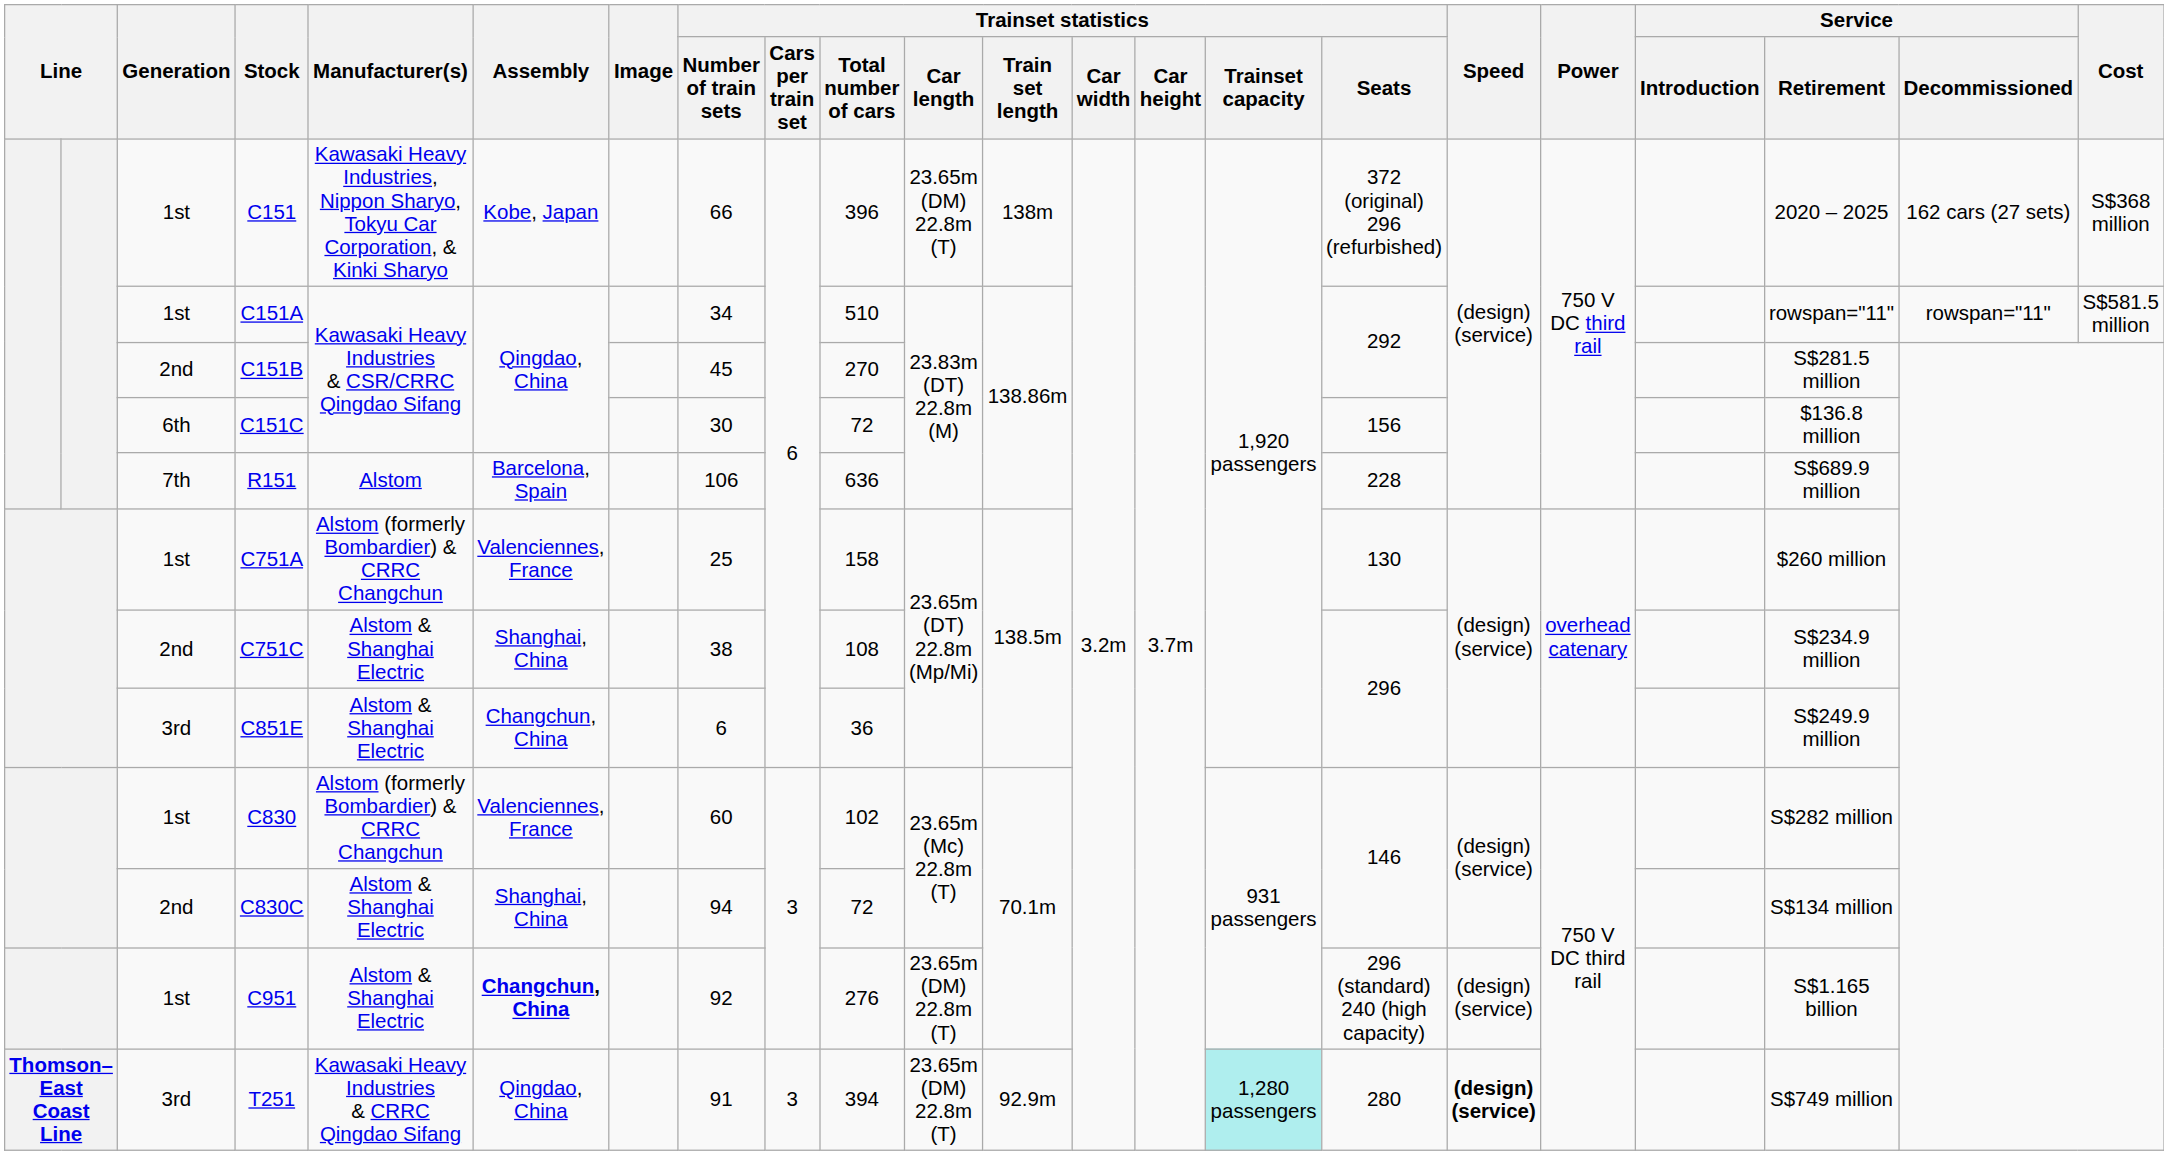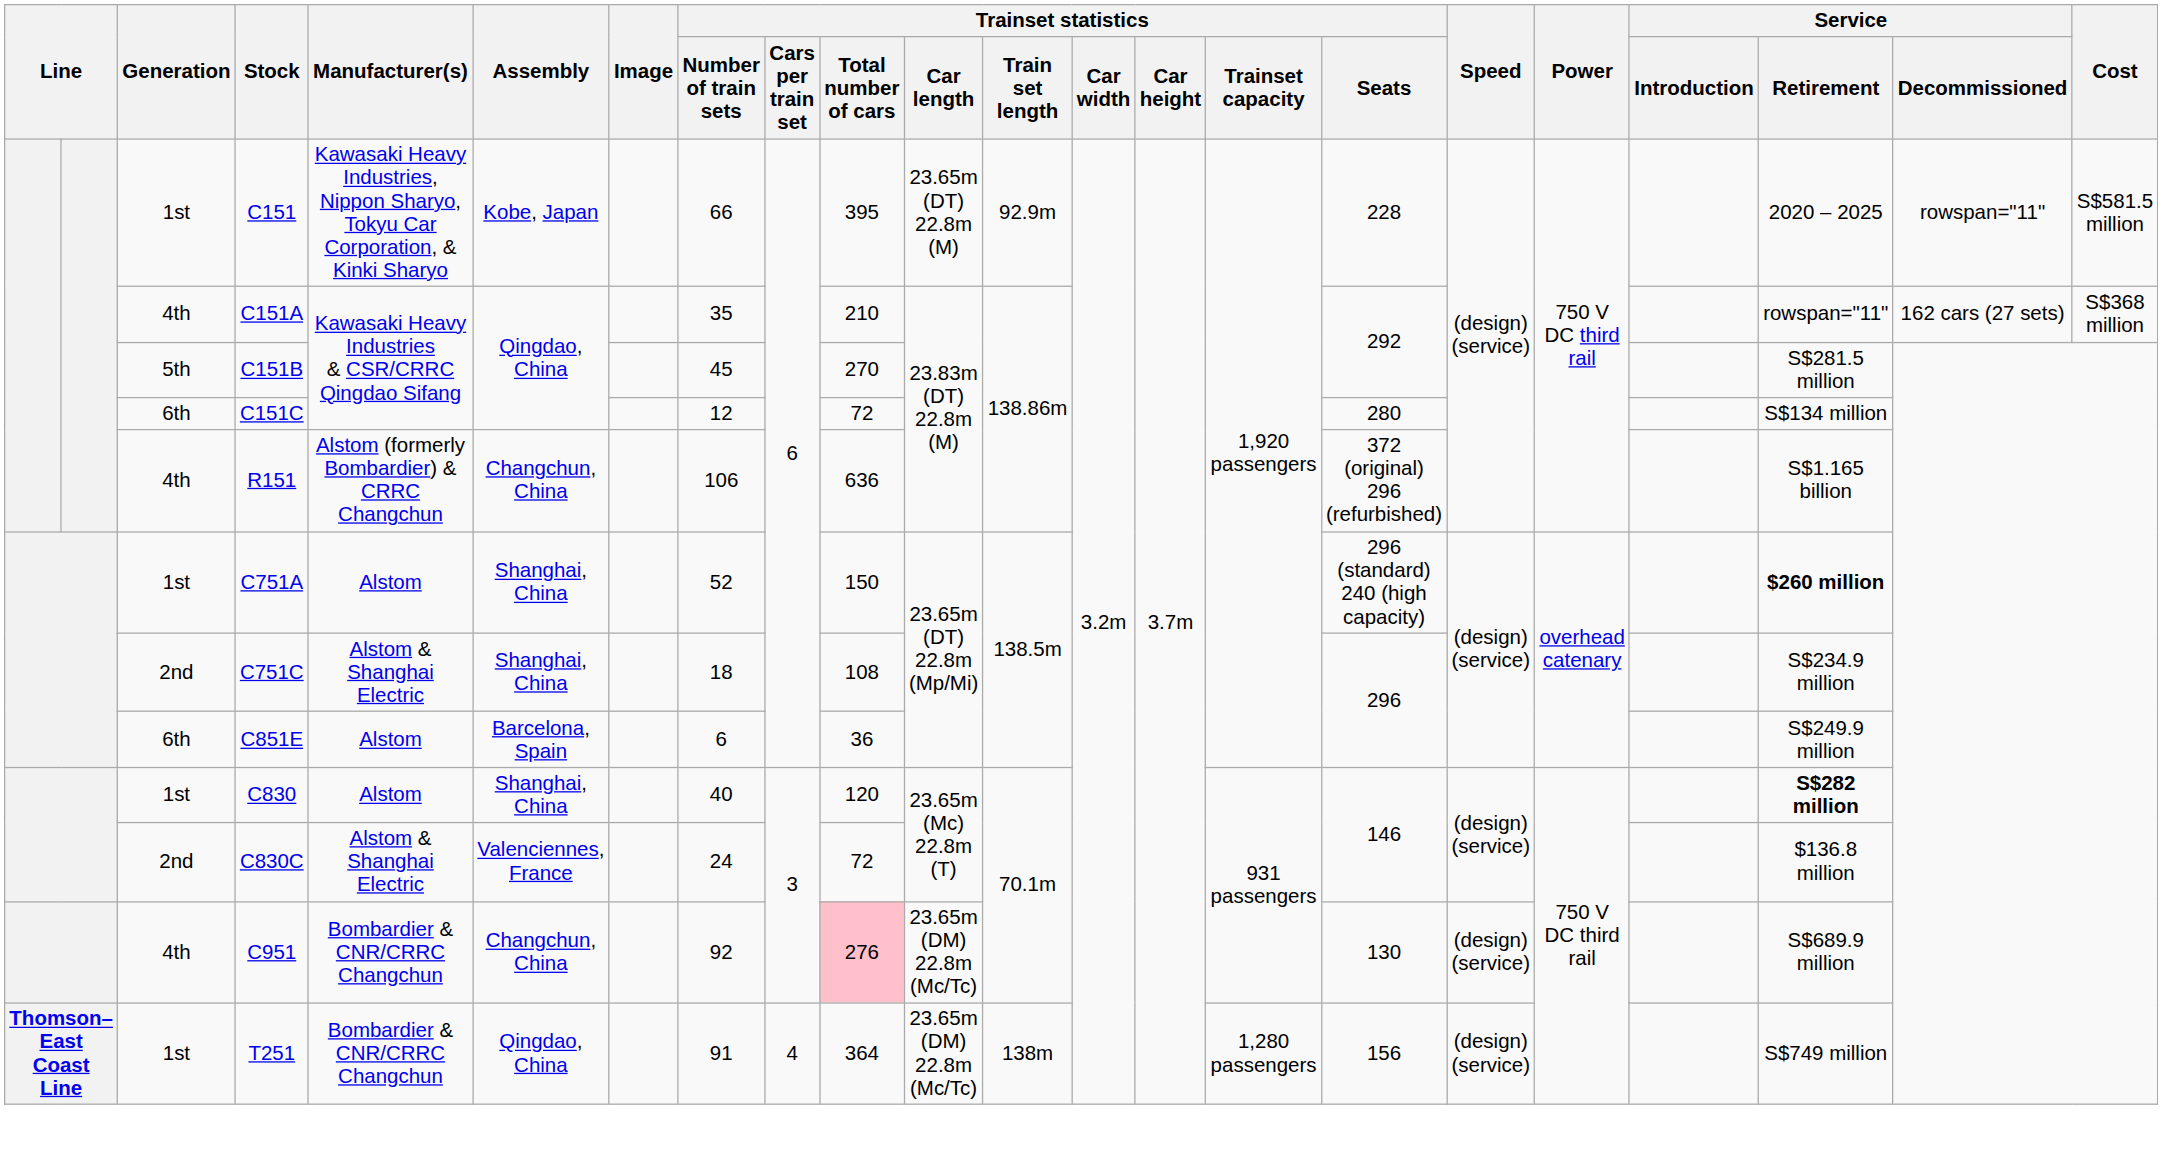C151 | Trainset statistics / Total number of cars: 396 -> 395
C151 | Trainset statistics / Car length: 23.65m (DM) 22.8m (T) -> 23.65m (DT) 22.8m (M)
C151 | Trainset statistics / Train set length: 138m -> 92.9m
C151 | Trainset statistics / Seats: 372 (original) 296 (refurbished) -> 228
C151 | Service / Decommissioned: 162 cars (27 sets) -> rowspan="11"
C151 | Cost: S$368 million -> S$581.5 million
C151A | Generation: 1st -> 4th
C151A | Trainset statistics / Number of train sets: 34 -> 35
C151A | Trainset statistics / Total number of cars: 510 -> 210
C151A | Service / Decommissioned: rowspan="11" -> 162 cars (27 sets)
C151A | Cost: S$581.5 million -> S$368 million
C151B | Generation: 2nd -> 5th
C151C | Trainset statistics / Number of train sets: 30 -> 12
C151C | Trainset statistics / Seats: 156 -> 280
C151C | Service / Retirement: $136.8 million -> S$134 million
R151 | Generation: 7th -> 4th
R151 | Manufacturer(s): Alstom -> Alstom (formerly Bombardier) & CRRC Changchun
R151 | Assembly: Barcelona, Spain -> Changchun, China
R151 | Trainset statistics / Seats: 228 -> 372 (original) 296 (refurbished)
R151 | Service / Retirement: S$689.9 million -> S$1.165 billion
C751A | Manufacturer(s): Alstom (formerly Bombardier) & CRRC Changchun -> Alstom
C751A | Assembly: Valenciennes, France -> Shanghai, China
C751A | Trainset statistics / Number of train sets: 25 -> 52
C751A | Trainset statistics / Total number of cars: 158 -> 150
C751A | Trainset statistics / Seats: 130 -> 296 (standard) 240 (high capacity)
C751A | Service / Retirement: normal -> bold
C751C | Trainset statistics / Number of train sets: 38 -> 18
C851E | Generation: 3rd -> 6th
C851E | Manufacturer(s): Alstom & Shanghai Electric -> Alstom
C851E | Assembly: Changchun, China -> Barcelona, Spain
C830 | Manufacturer(s): Alstom (formerly Bombardier) & CRRC Changchun -> Alstom
C830 | Assembly: Valenciennes, France -> Shanghai, China
C830 | Trainset statistics / Number of train sets: 60 -> 40
C830 | Trainset statistics / Total number of cars: 102 -> 120
C830 | Service / Retirement: normal -> bold
C830C | Assembly: Shanghai, China -> Valenciennes, France
C830C | Trainset statistics / Number of train sets: 94 -> 24
C830C | Service / Retirement: S$134 million -> $136.8 million
C951 | Generation: 1st -> 4th
C951 | Manufacturer(s): Alstom & Shanghai Electric -> Bombardier & CNR/CRRC Changchun
C951 | Assembly: bold -> normal
C951 | Trainset statistics / Total number of cars: no background -> pink background
C951 | Trainset statistics / Car length: 23.65m (DM) 22.8m (T) -> 23.65m (DM) 22.8m (Mc/Tc)
C951 | Trainset statistics / Seats: 296 (standard) 240 (high capacity) -> 130
C951 | Service / Retirement: S$1.165 billion -> S$689.9 million
T251 | Generation: 3rd -> 1st
T251 | Manufacturer(s): Kawasaki Heavy Industries & CRRC Qingdao Sifang -> Bombardier & CNR/CRRC Changchun
T251 | Trainset statistics / Cars per train set: 3 -> 4
T251 | Trainset statistics / Total number of cars: 394 -> 364
T251 | Trainset statistics / Car length: 23.65m (DM) 22.8m (T) -> 23.65m (DM) 22.8m (Mc/Tc)
T251 | Trainset statistics / Train set length: 92.9m -> 138m
T251 | Trainset statistics / Trainset capacity: paleturquoise background -> no background
T251 | Trainset statistics / Seats: 280 -> 156
T251 | Speed: bold -> normal
